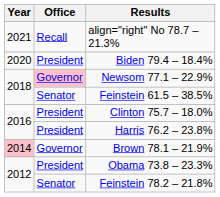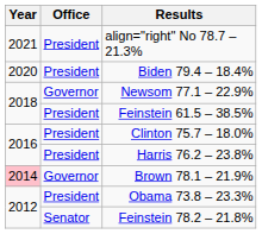align="right" No 78.7 – 21.3% | Office: Recall -> President
Newsom 77.1 – 22.9% | Office: pink background -> no background
Feinstein 61.5 – 38.5% | Office: Senator -> President
